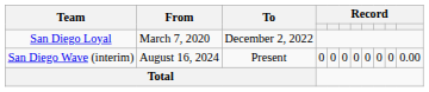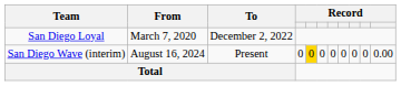San Diego Wave (interim) | column 5: no background -> gold background
